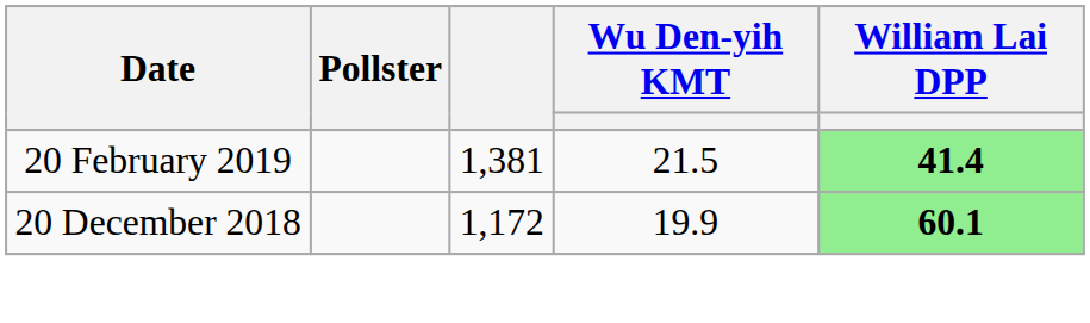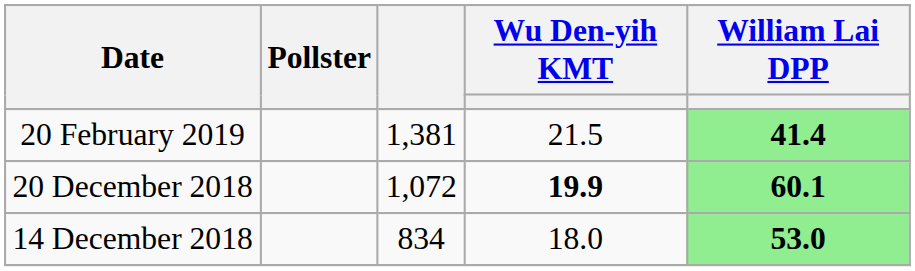20 December 2018 | column 3: 1,172 -> 1,072
20 December 2018 | Wu Den-yih KMT: normal -> bold
+ row: 14 December 2018 | 834 | 18.0 | 53.0
